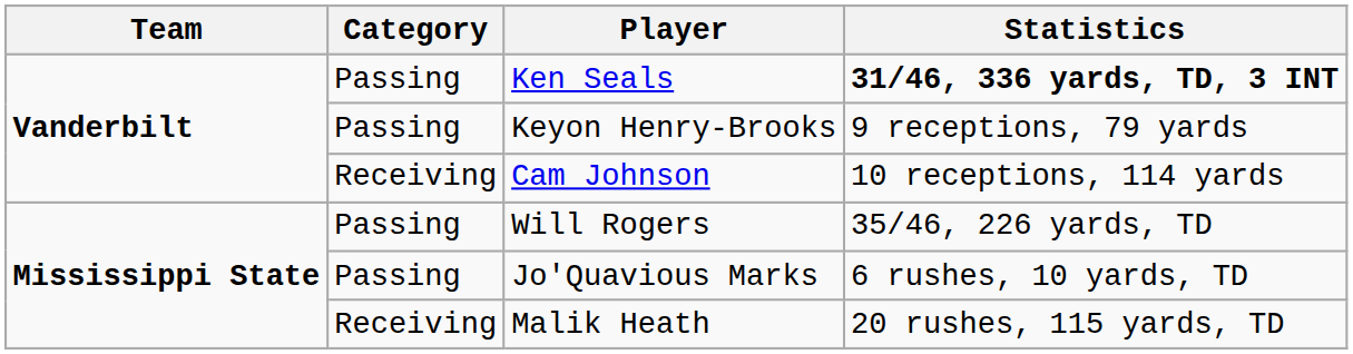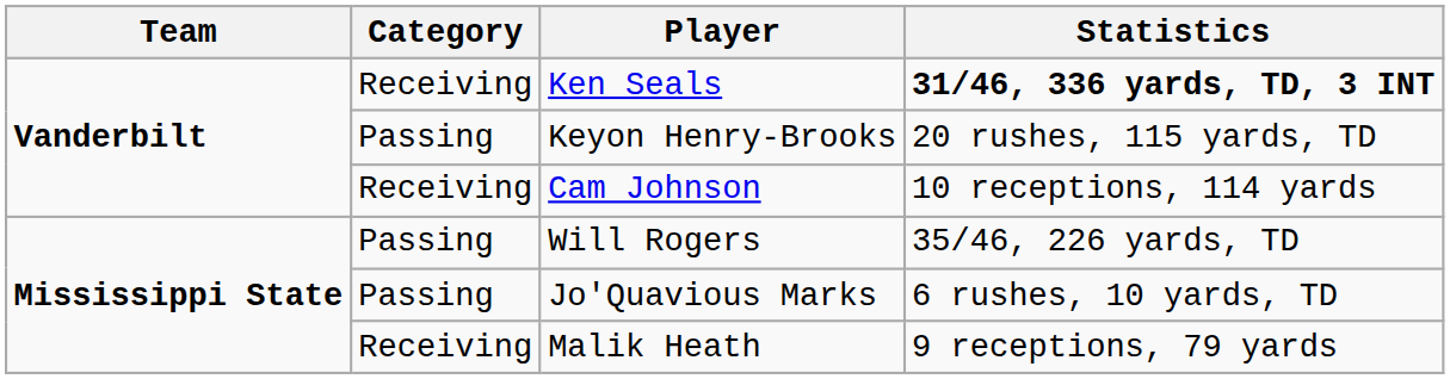Ken Seals | Category: Passing -> Receiving
Keyon Henry-Brooks | Statistics: 9 receptions, 79 yards -> 20 rushes, 115 yards, TD
Malik Heath | Statistics: 20 rushes, 115 yards, TD -> 9 receptions, 79 yards
